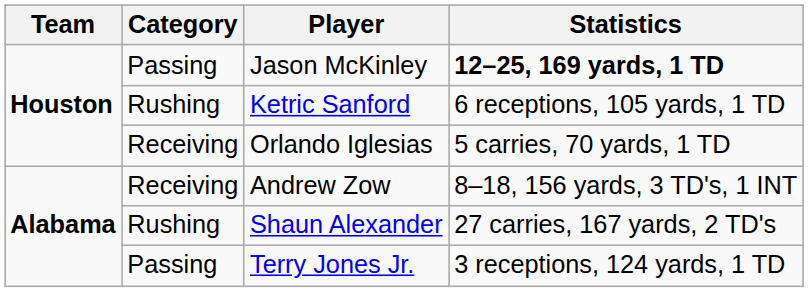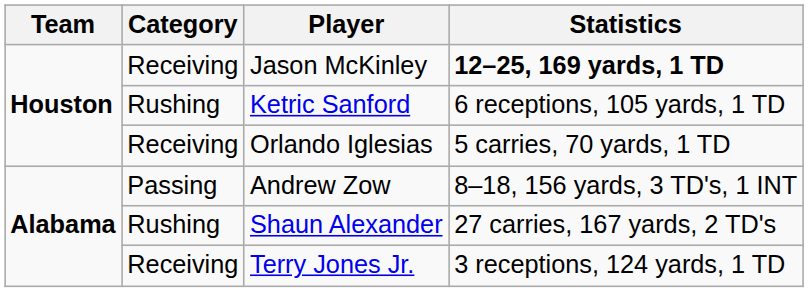Jason McKinley | Category: Passing -> Receiving
Andrew Zow | Category: Receiving -> Passing
Terry Jones Jr. | Category: Passing -> Receiving
